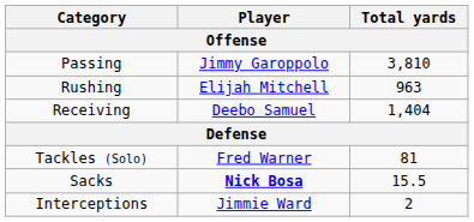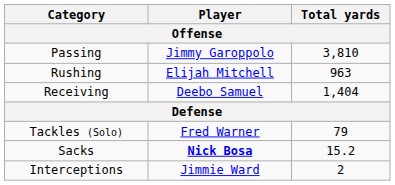Tackles (Solo) | Total yards: 81 -> 79
Sacks | Total yards: 15.5 -> 15.2
